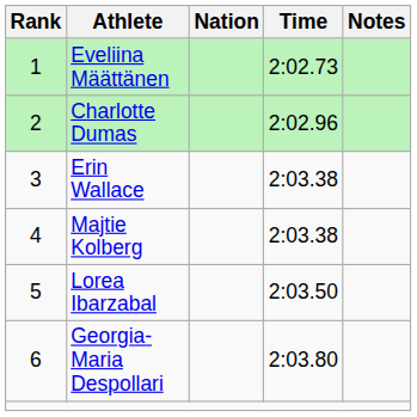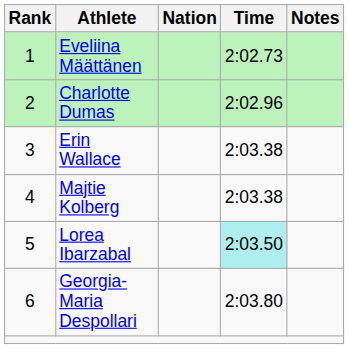Lorea Ibarzabal | Time: no background -> paleturquoise background
